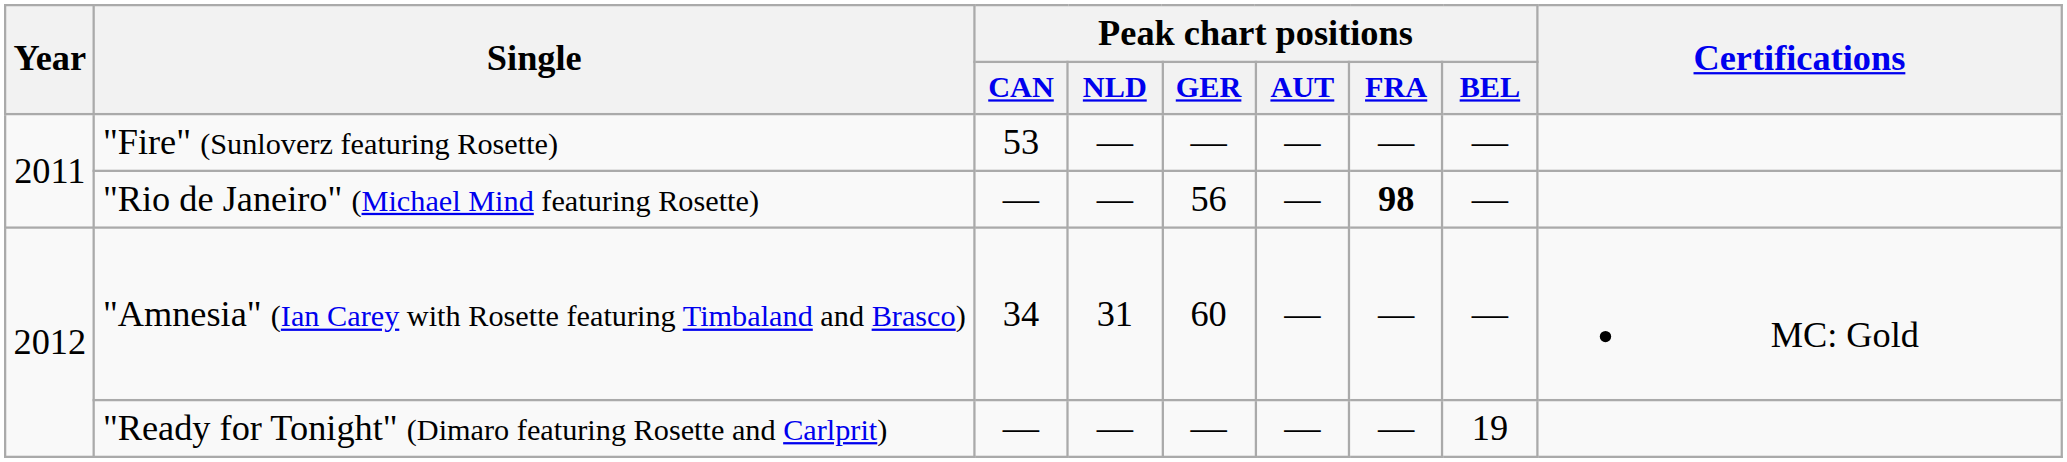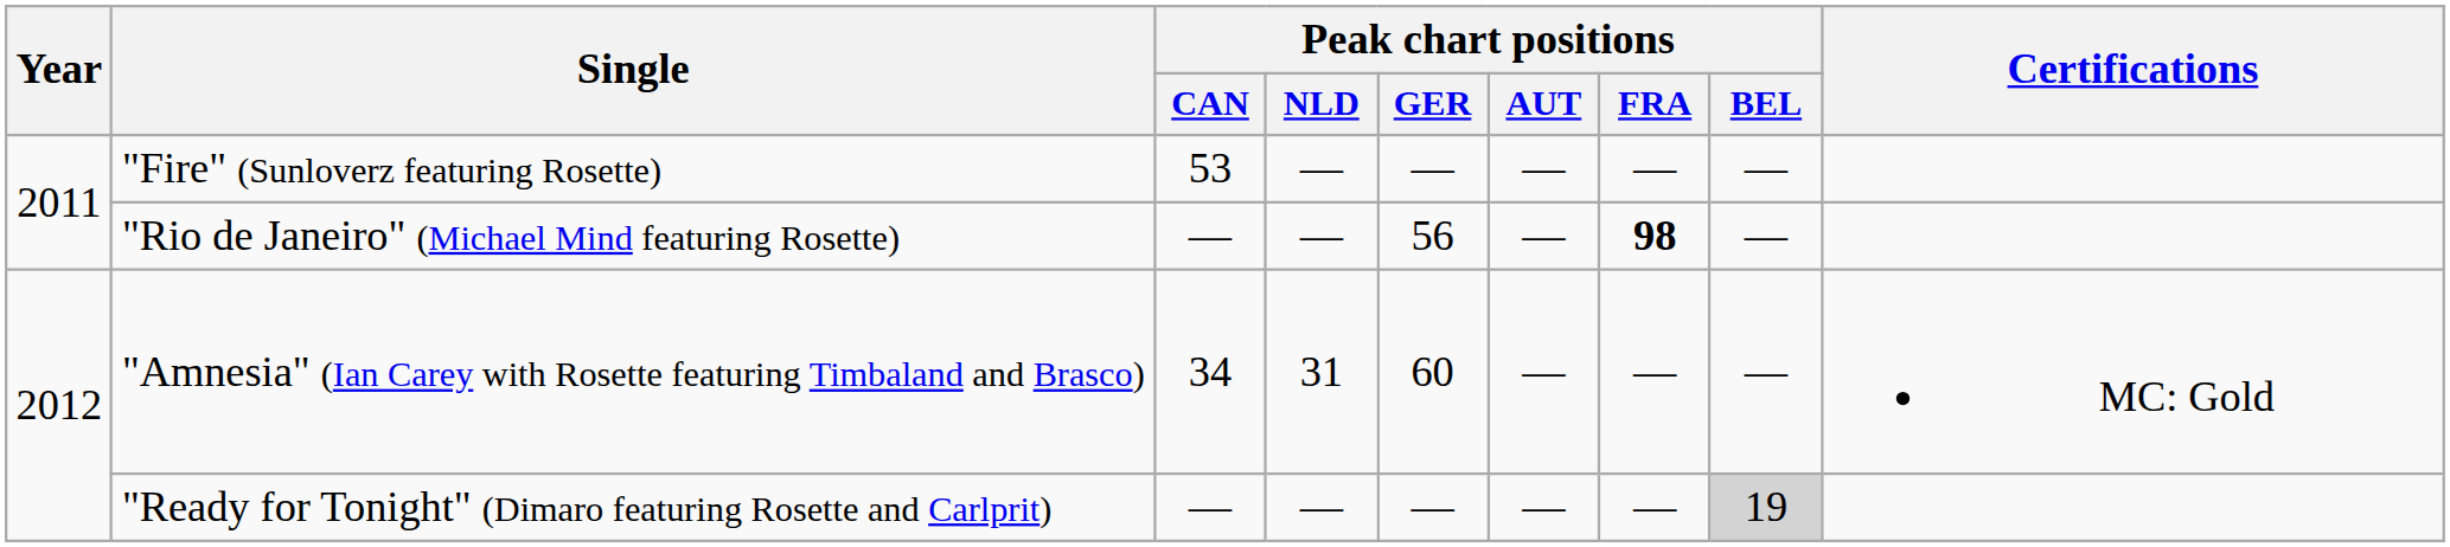"Ready for Tonight" (Dimaro featuring Rosette and Carlprit) | Peak chart positions / BEL: no background -> lightgrey background
